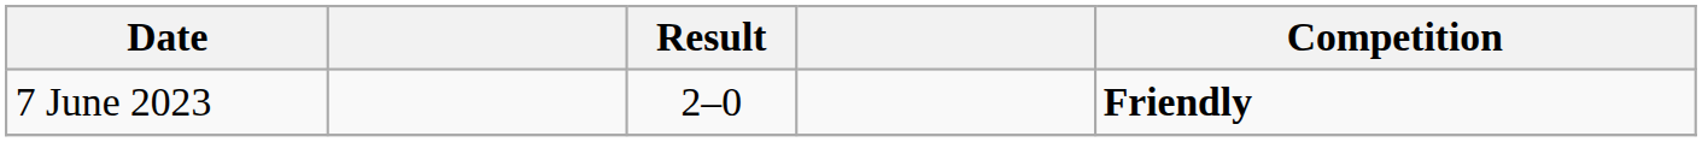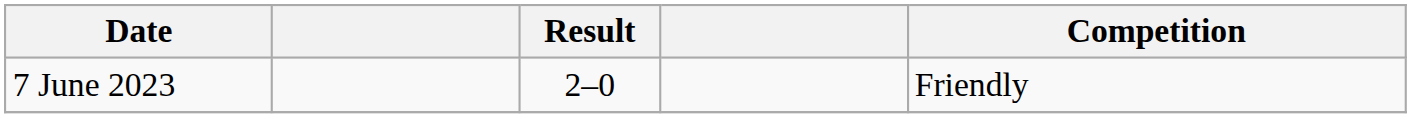7 June 2023 | Competition: bold -> normal
